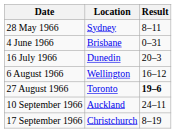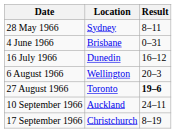16 July 1966 | Result: 20–3 -> 16–12
6 August 1966 | Result: 16–12 -> 20–3
